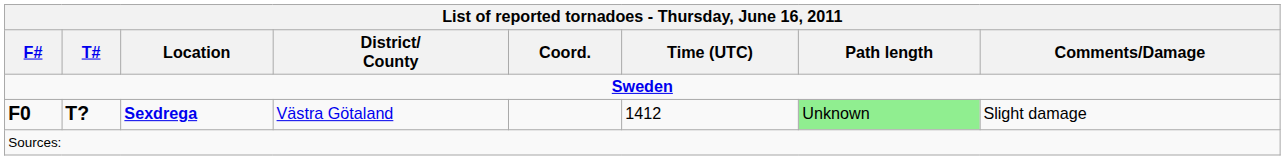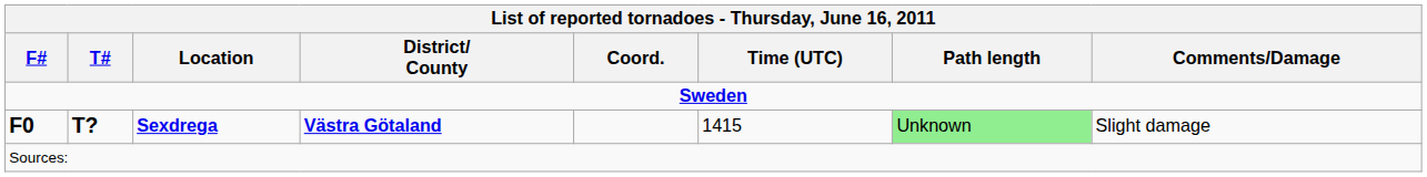F0 | District/ County: normal -> bold
F0 | Time (UTC): 1412 -> 1415
